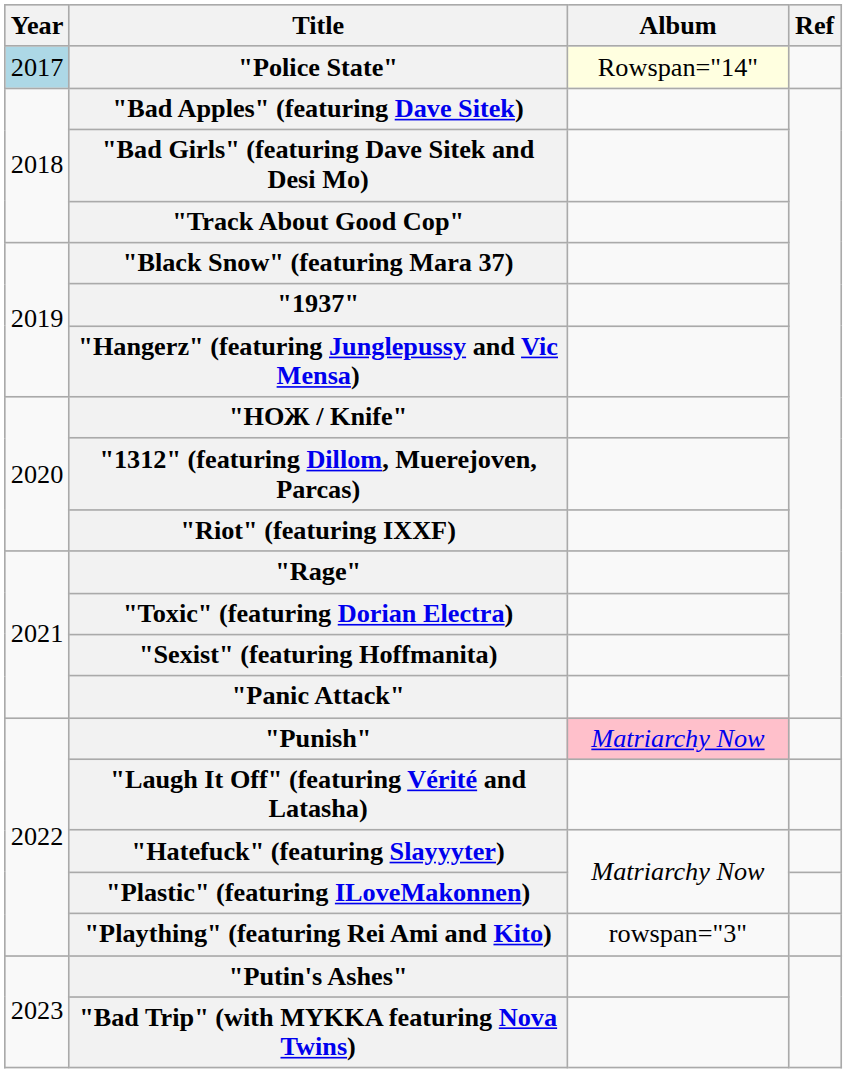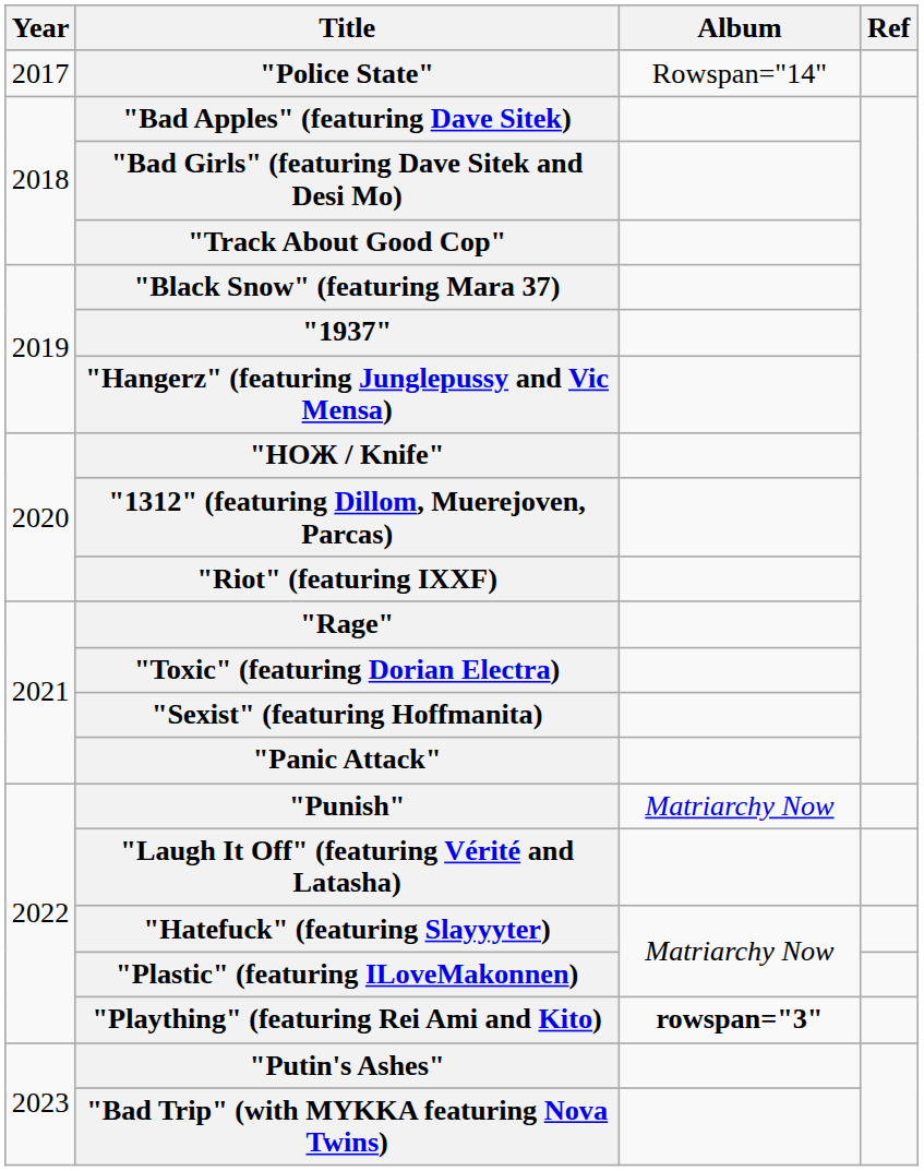"Police State" | Year: lightblue background -> no background
"Police State" | Album: lightyellow background -> no background
"Punish" | Album: pink background -> no background
"Plaything" (featuring Rei Ami and Kito) | Album: normal -> bold
